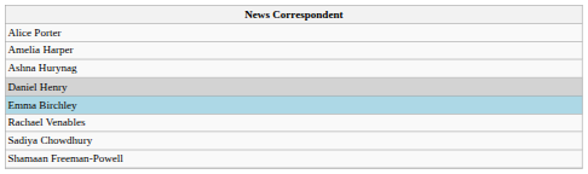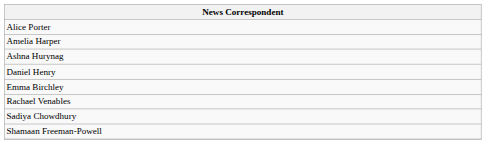row 5 | column 1: lightgrey background -> no background
row 6 | column 1: lightblue background -> no background
